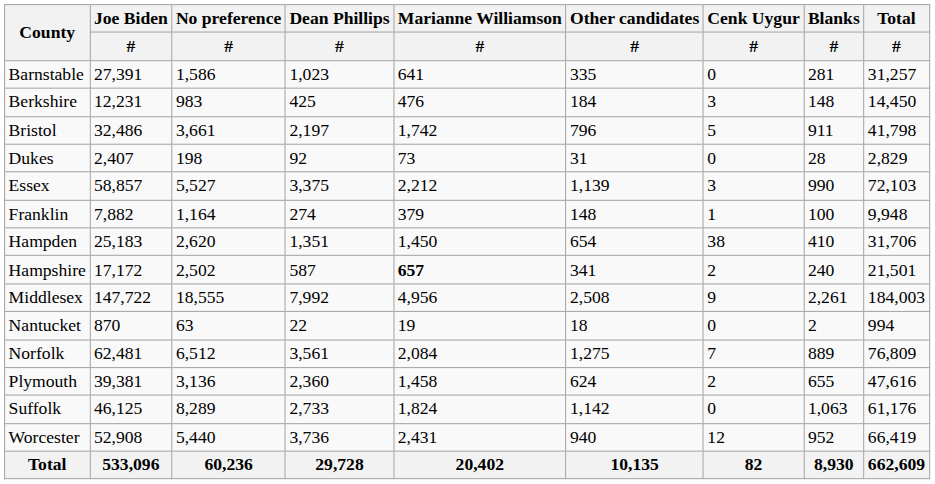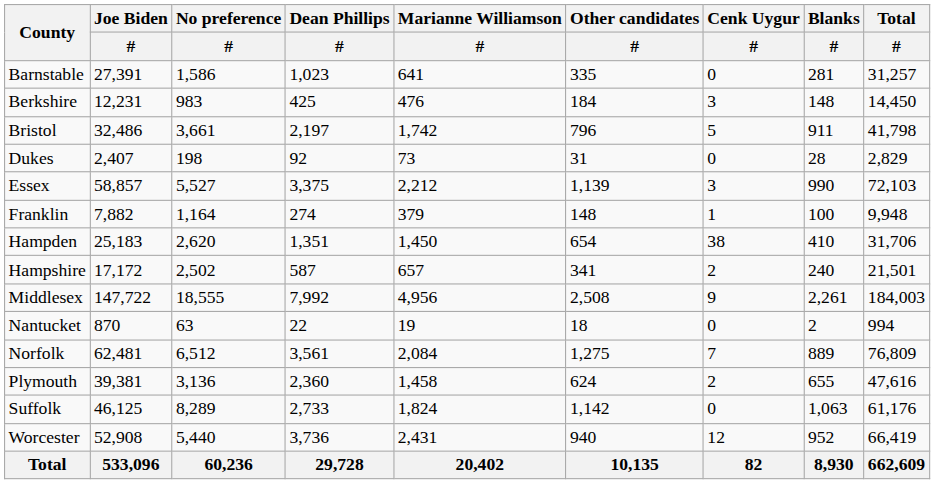Hampshire | Marianne Williamson / #: bold -> normal
